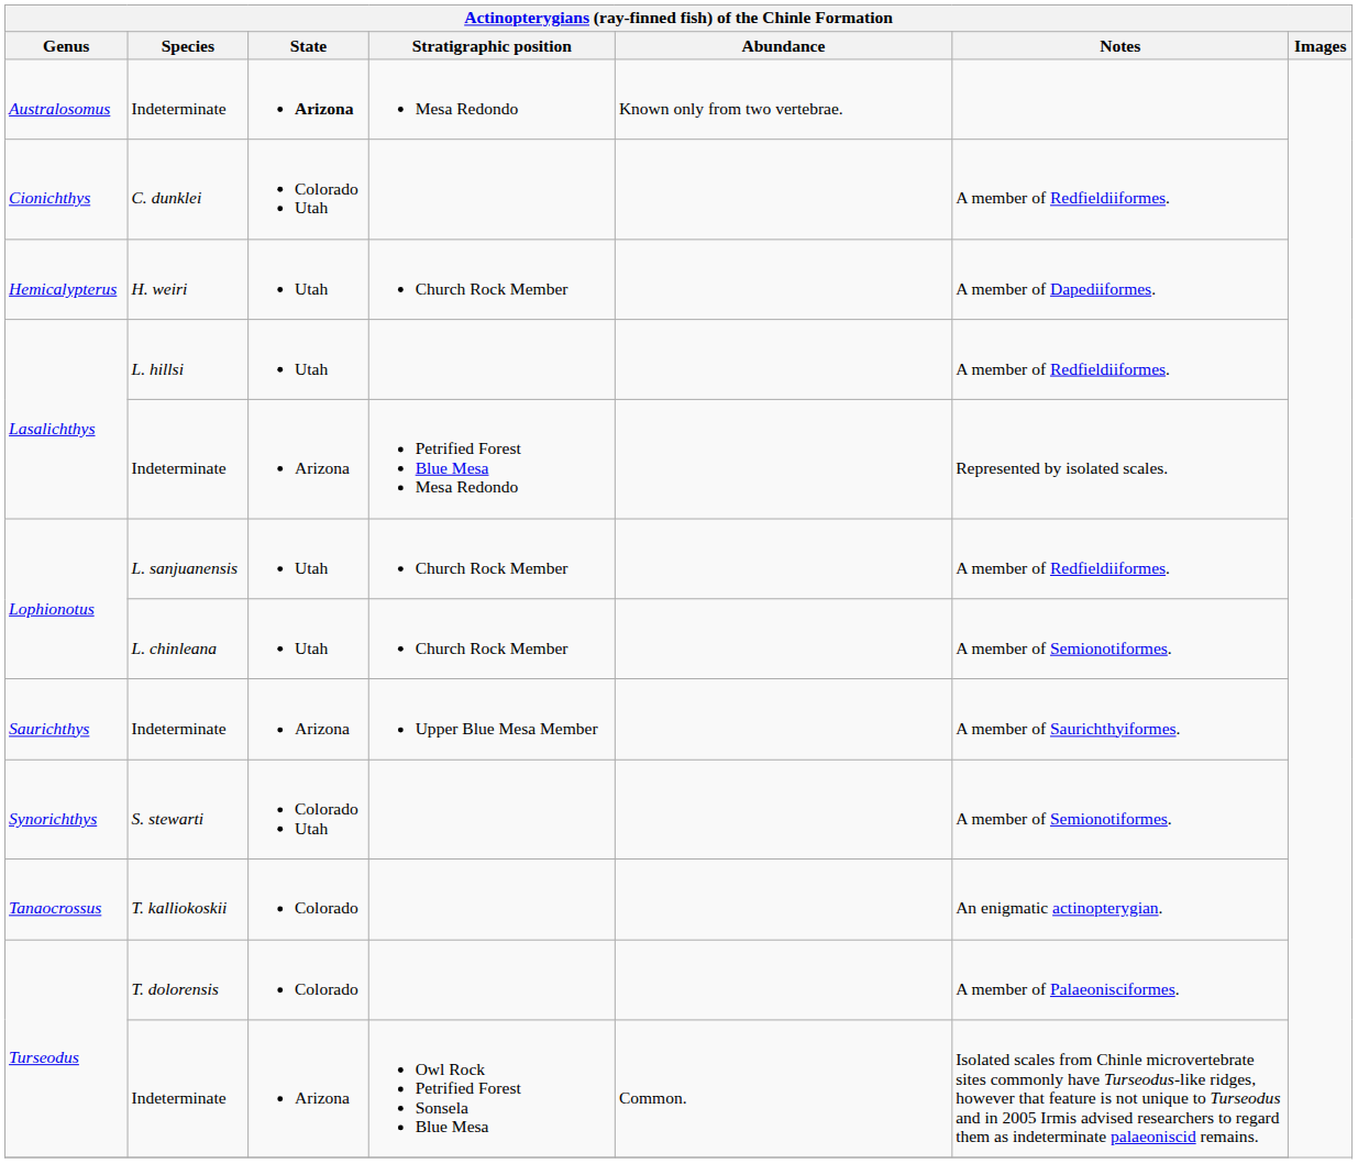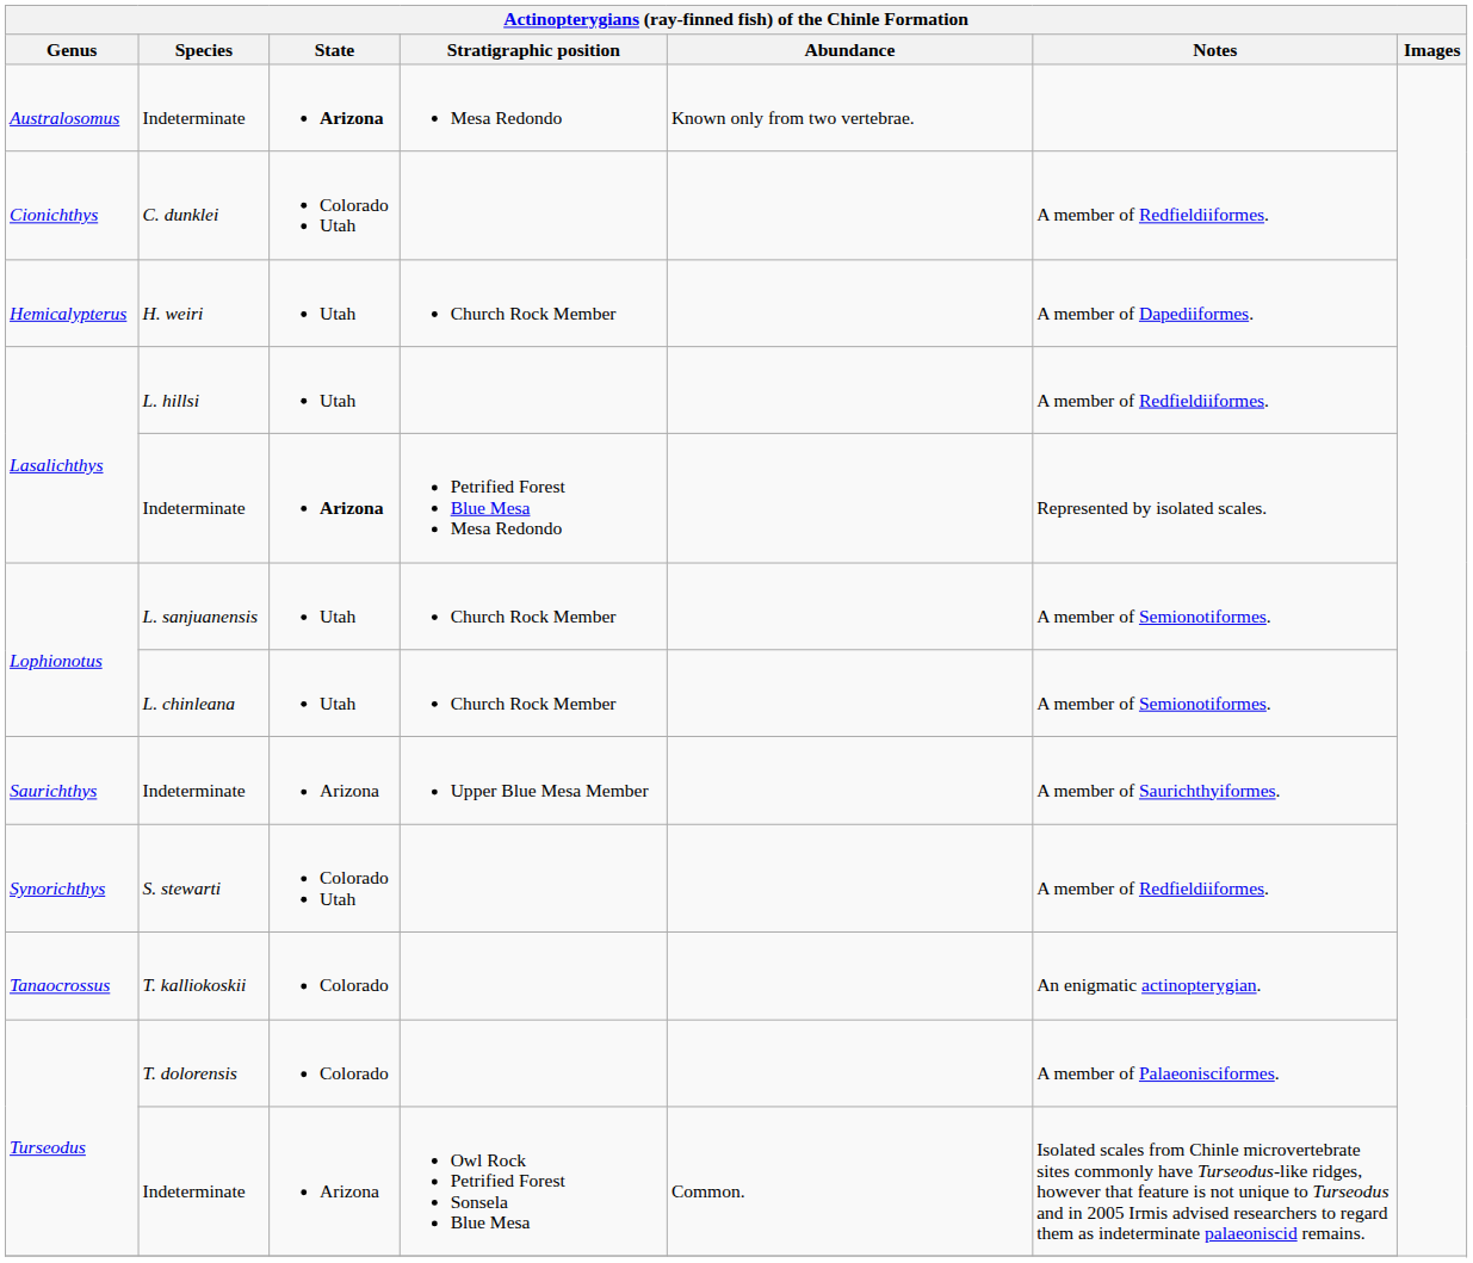Lasalichthys / Indeterminate | State: normal -> bold
Lophionotus / L. sanjuanensis | Notes: A member of Redfieldiiformes. -> A member of Semionotiformes.
Synorichthys | Notes: A member of Semionotiformes. -> A member of Redfieldiiformes.
